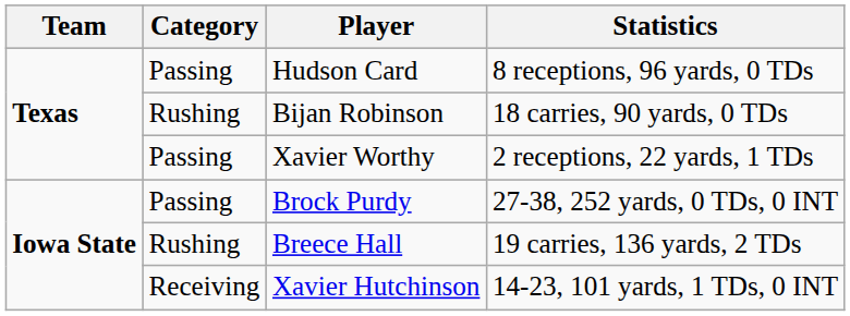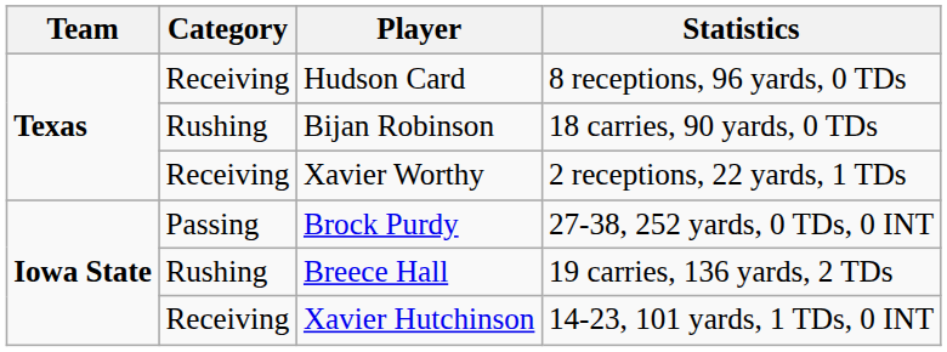Hudson Card | Category: Passing -> Receiving
Xavier Worthy | Category: Passing -> Receiving
